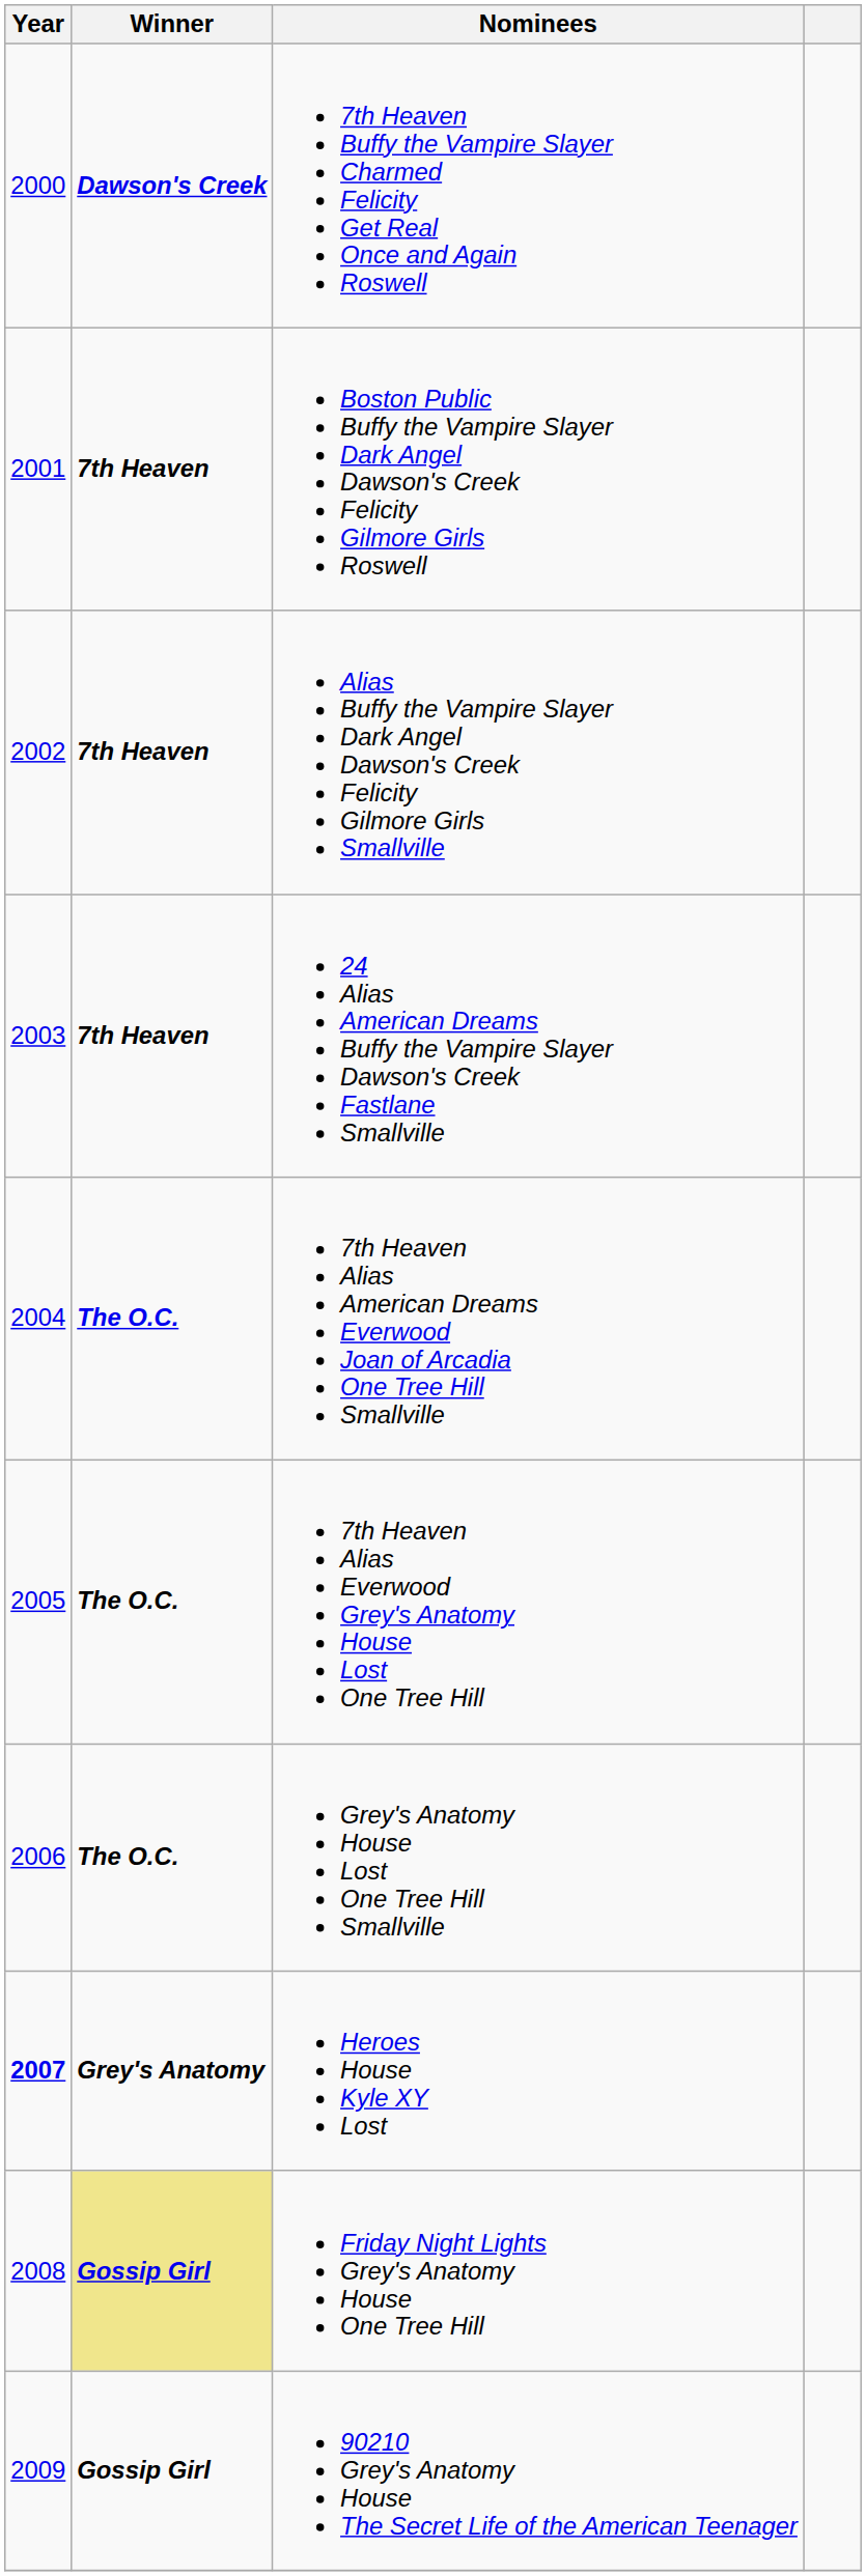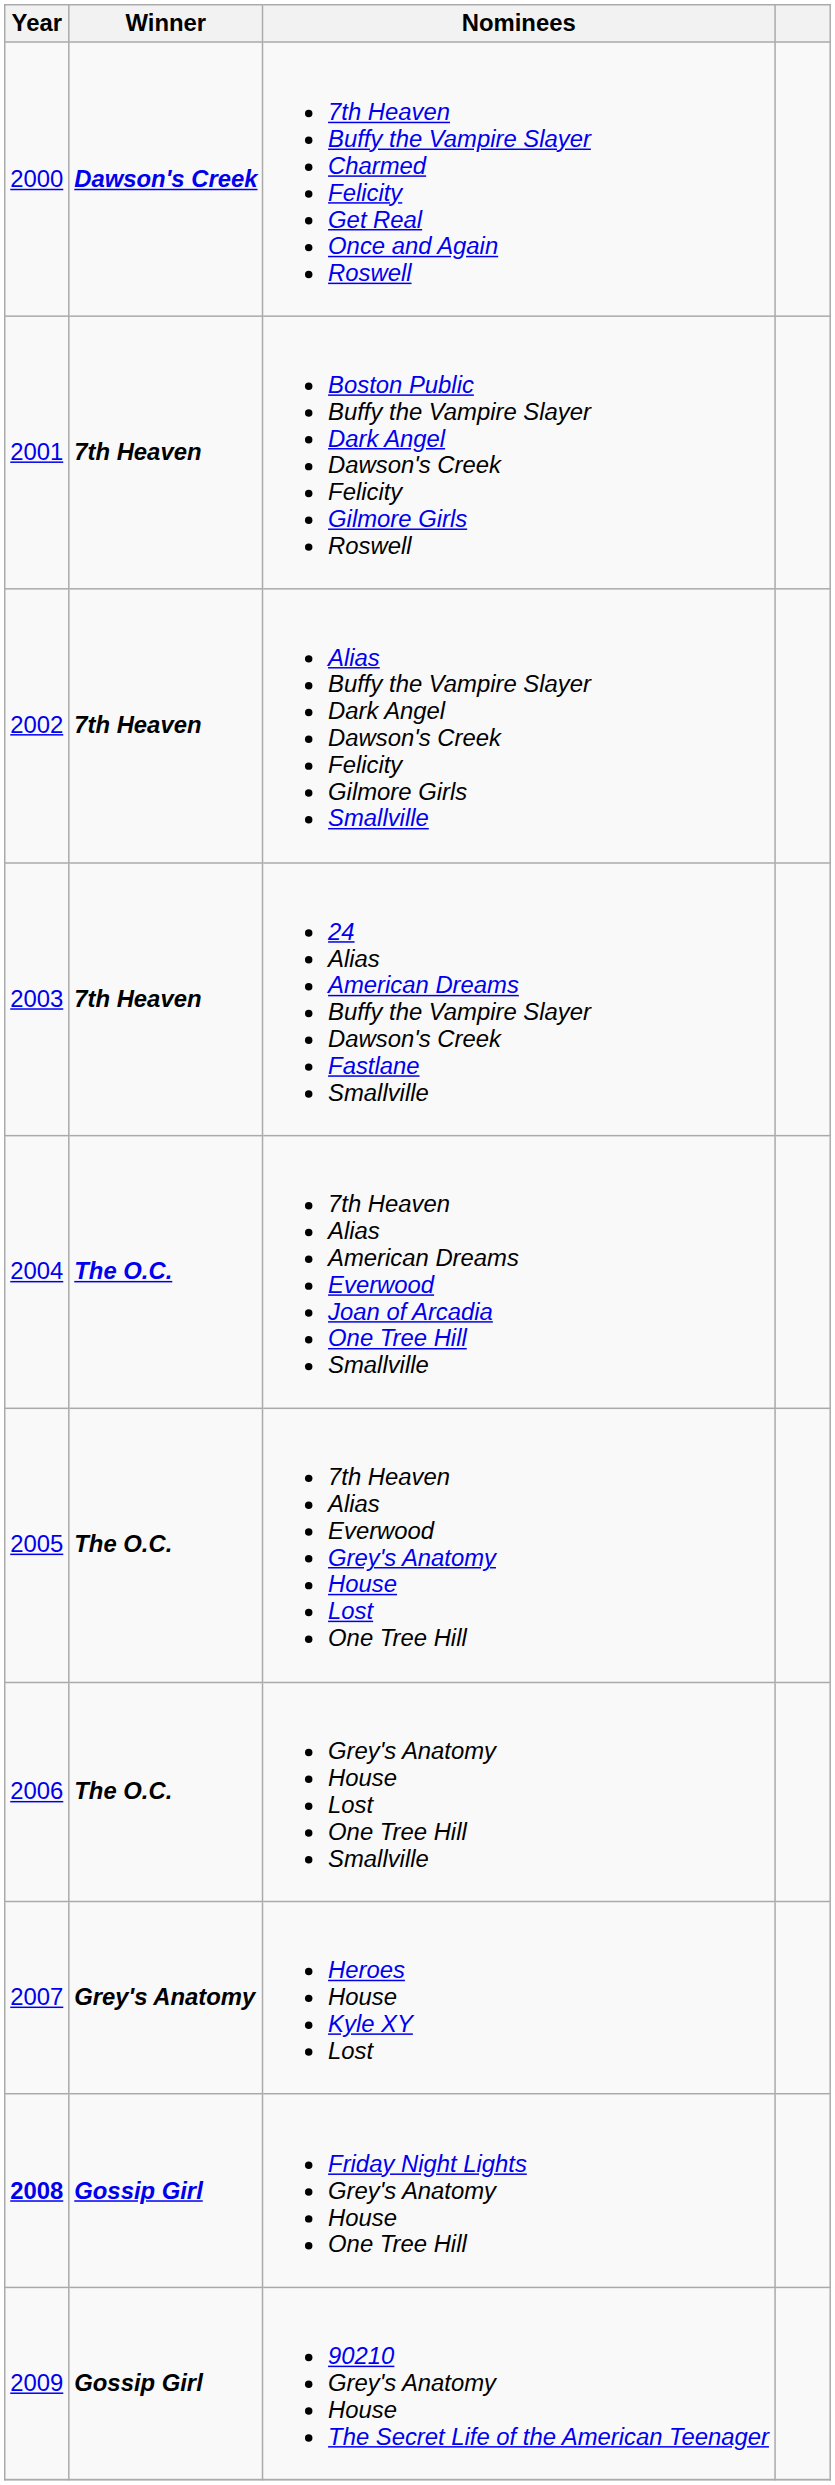Heroes House Kyle XY Lost | Year: bold -> normal
Friday Night Lights Grey's Anatomy House One Tree Hill | Year: normal -> bold
Friday Night Lights Grey's Anatomy House One Tree Hill | Winner: khaki background -> no background
